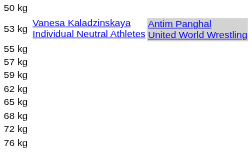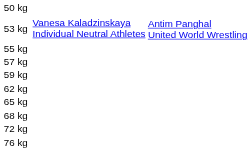53 kg / Antim Panghal United World Wrestling | column 3: lightgrey background -> no background
